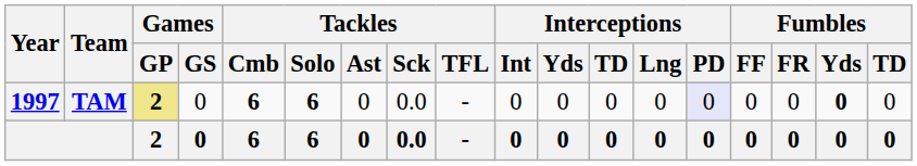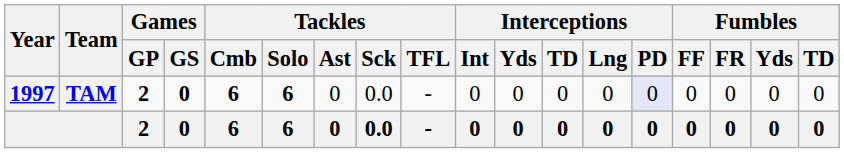TAM | Games / GP: khaki background -> no background
TAM | Games / GS: normal -> bold
TAM | Fumbles / Yds: bold -> normal
